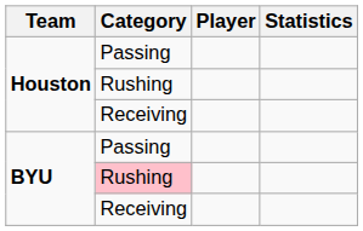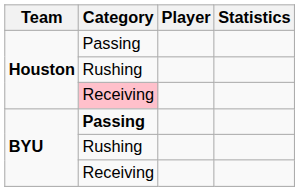Houston / Receiving | Category: no background -> pink background
BYU / Passing | Category: normal -> bold
BYU / Rushing | Category: pink background -> no background
